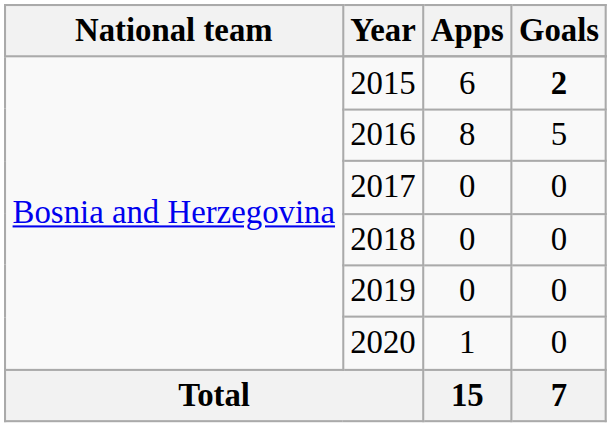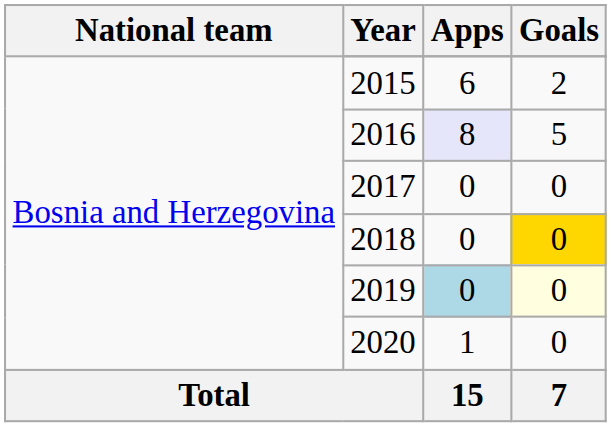2015 | Goals: bold -> normal
2016 | Apps: no background -> lavender background
2018 | Goals: no background -> gold background
2019 | Apps: no background -> lightblue background
2019 | Goals: no background -> lightyellow background
